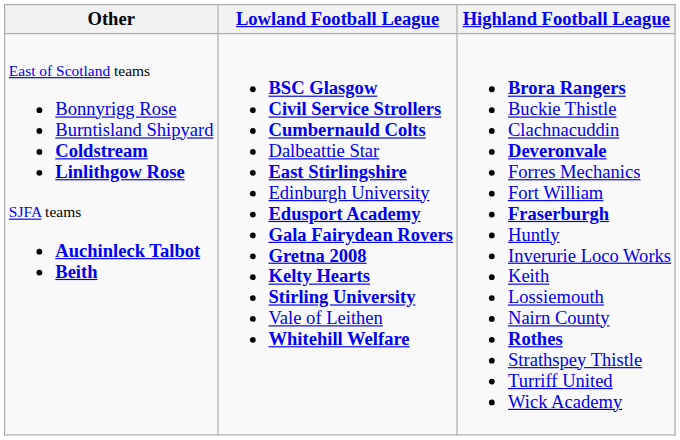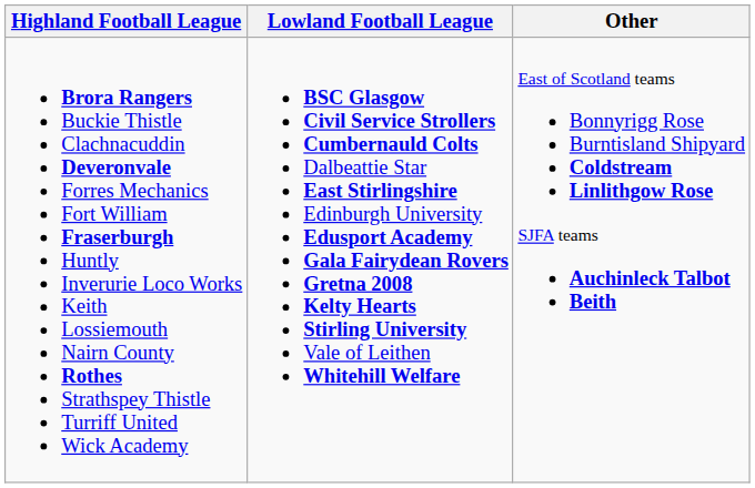columns swapped: Highland Football League <-> Other
